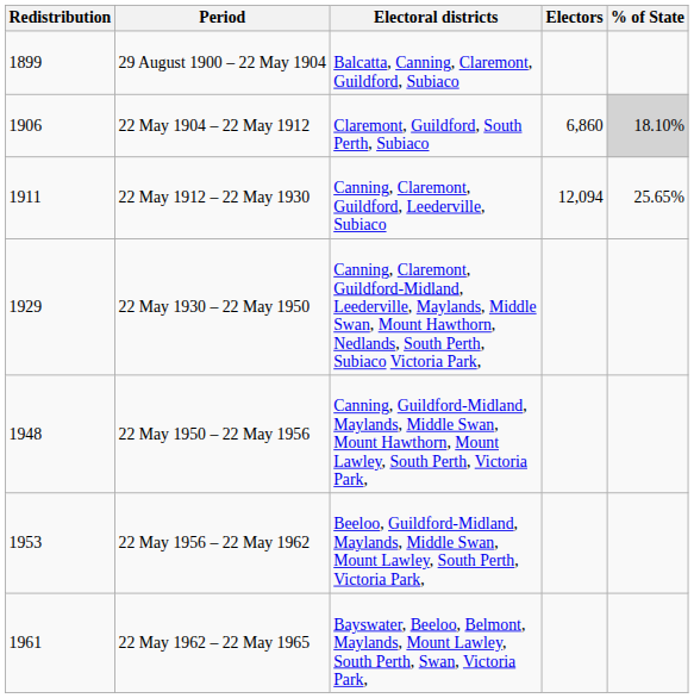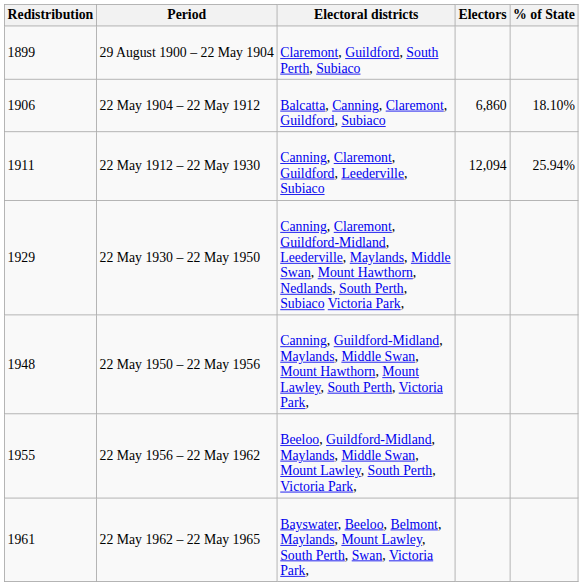29 August 1900 – 22 May 1904 | Electoral districts: Balcatta, Canning, Claremont, Guildford, Subiaco -> Claremont, Guildford, South Perth, Subiaco
22 May 1904 – 22 May 1912 | Electoral districts: Claremont, Guildford, South Perth, Subiaco -> Balcatta, Canning, Claremont, Guildford, Subiaco
22 May 1904 – 22 May 1912 | % of State: lightgrey background -> no background
22 May 1912 – 22 May 1930 | % of State: 25.65% -> 25.94%
22 May 1956 – 22 May 1962 | Redistribution: 1953 -> 1955
